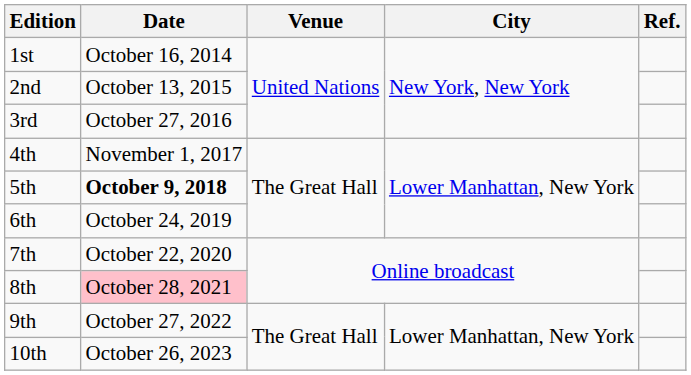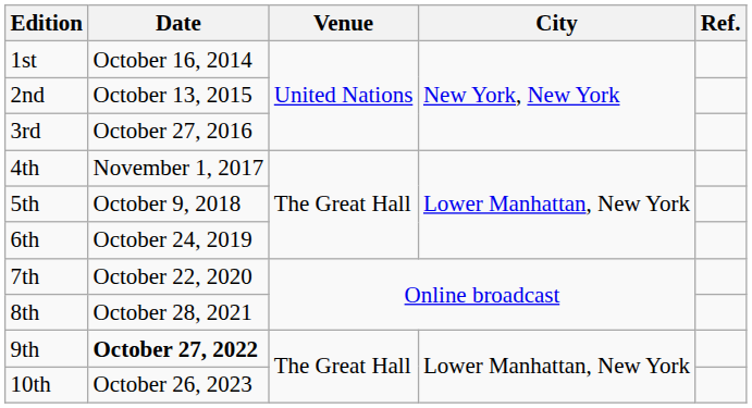5th | Date: bold -> normal
8th | Date: pink background -> no background
9th | Date: normal -> bold
